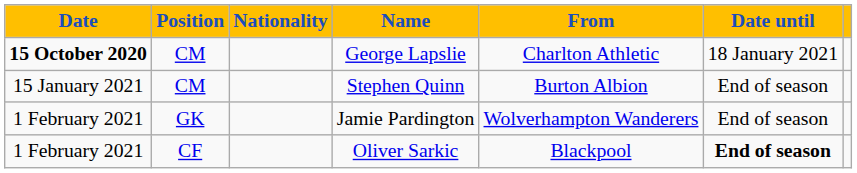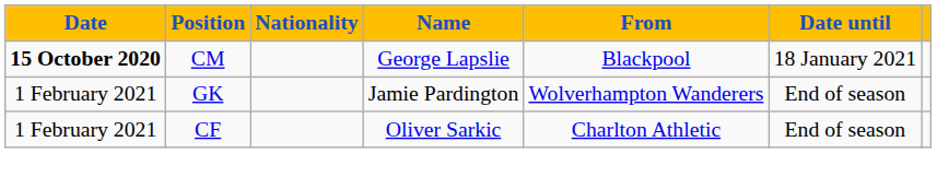George Lapslie | From: Charlton Athletic -> Blackpool
- row: 15 January 2021 | CM | Stephen Quinn | Burton Albion | End of season
Oliver Sarkic | From: Blackpool -> Charlton Athletic
Oliver Sarkic | Date until: bold -> normal
